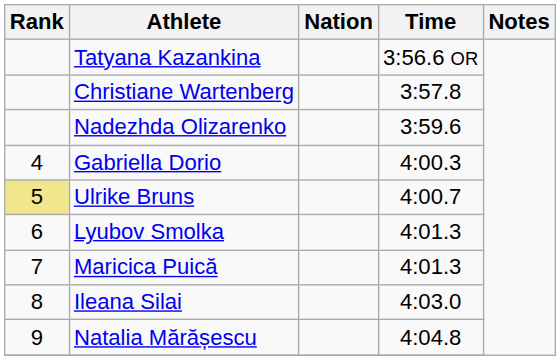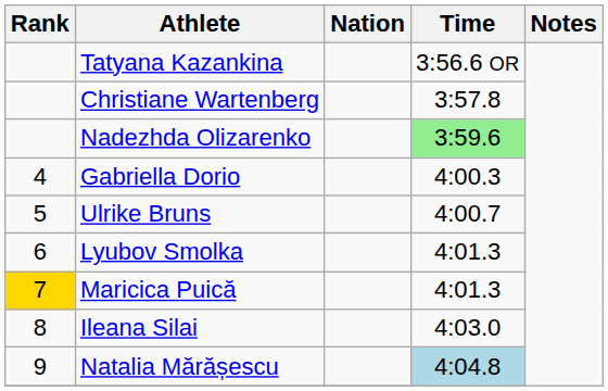Nadezhda Olizarenko | Time: no background -> lightgreen background
Ulrike Bruns | Rank: khaki background -> no background
Maricica Puică | Rank: no background -> gold background
Natalia Mărășescu | Time: no background -> lightblue background
